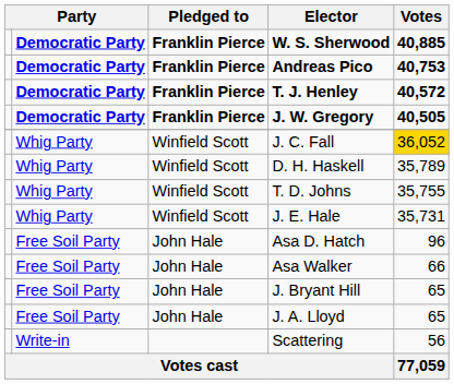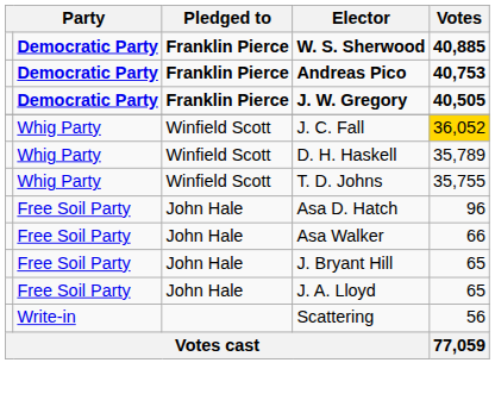- row: Democratic Party | Franklin Pierce | T. J. Henley | 40,572
- row: Whig Party | Winfield Scott | J. E. Hale | 35,731
